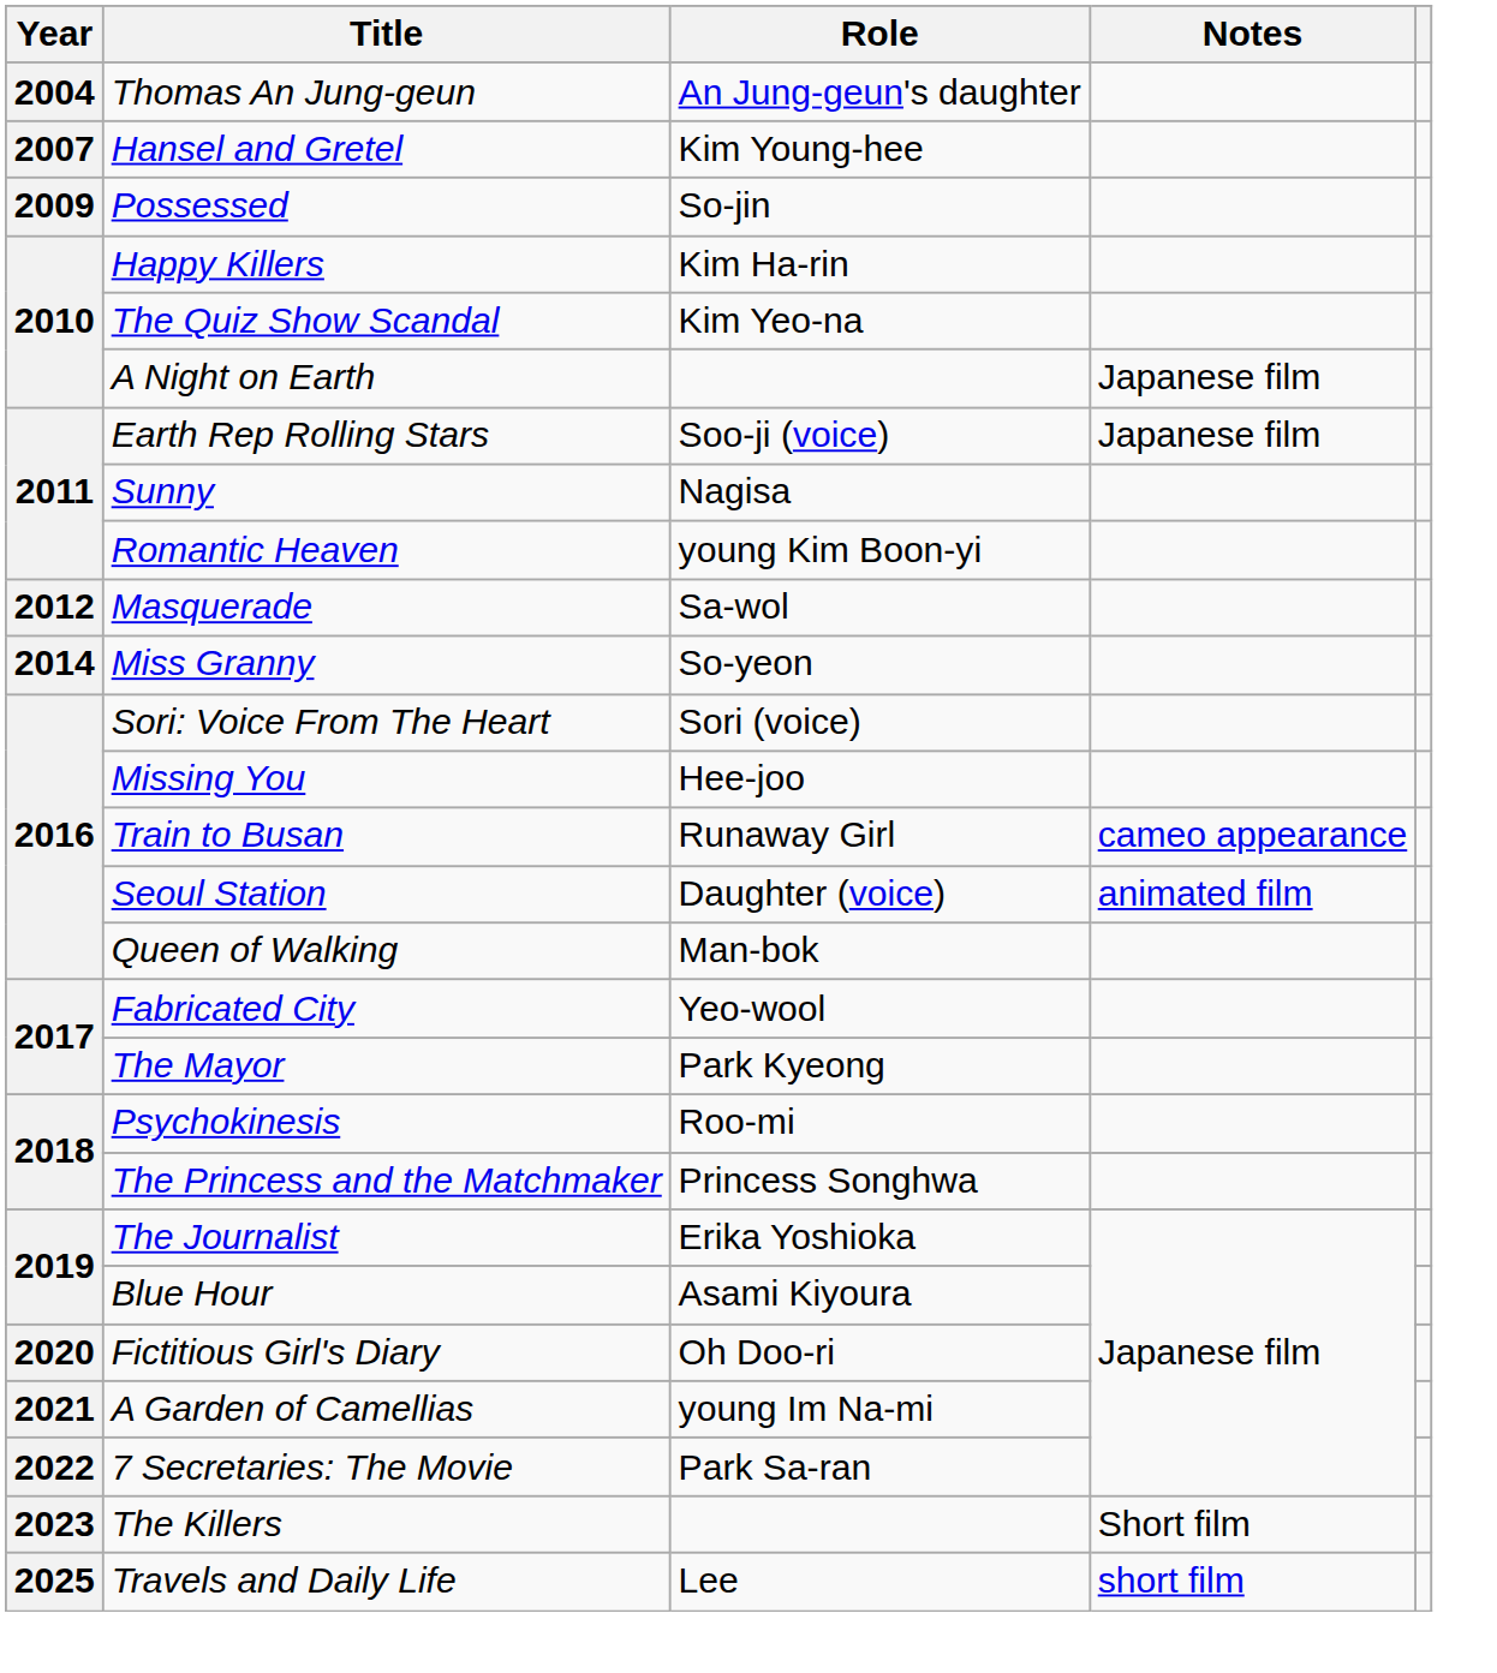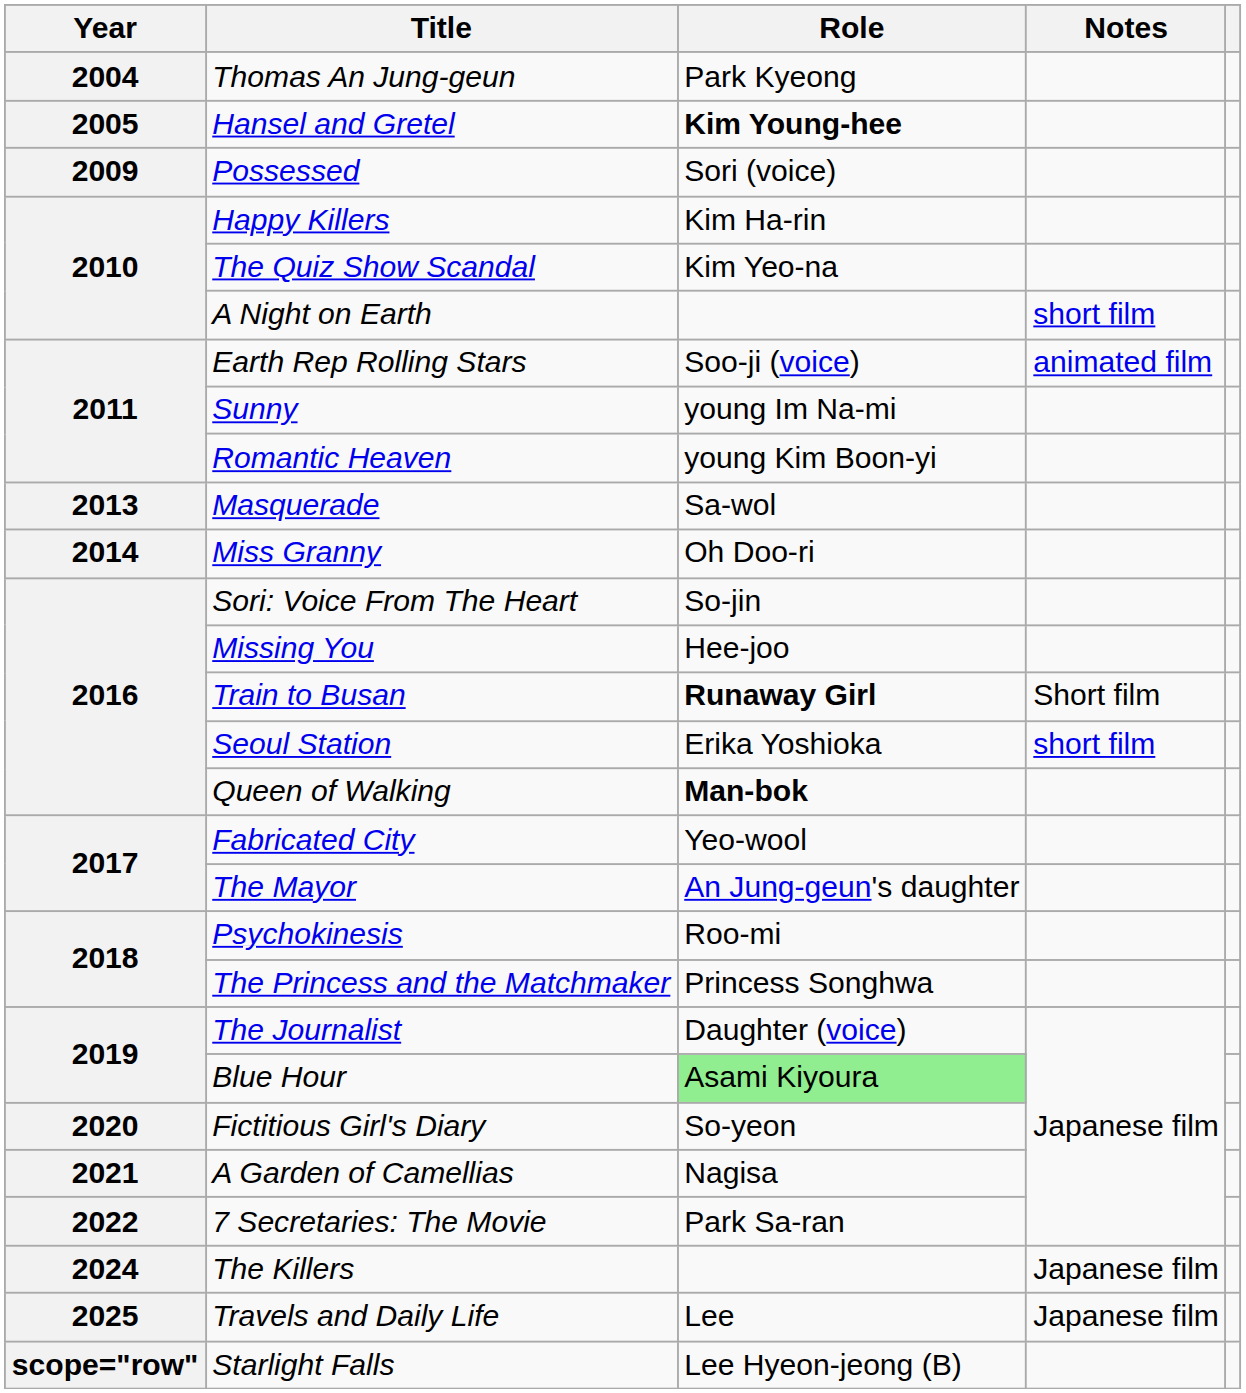Thomas An Jung-geun | Role: An Jung-geun's daughter -> Park Kyeong
Hansel and Gretel | Year: 2007 -> 2005
Hansel and Gretel | Role: normal -> bold
Possessed | Role: So-jin -> Sori (voice)
A Night on Earth | Notes: Japanese film -> short film
Earth Rep Rolling Stars | Notes: Japanese film -> animated film
Sunny | Role: Nagisa -> young Im Na-mi
Masquerade | Year: 2012 -> 2013
Miss Granny | Role: So-yeon -> Oh Doo-ri
Sori: Voice From The Heart | Role: Sori (voice) -> So-jin
Train to Busan | Role: normal -> bold
Train to Busan | Notes: cameo appearance -> Short film
Seoul Station | Role: Daughter (voice) -> Erika Yoshioka
Seoul Station | Notes: animated film -> short film
Queen of Walking | Role: normal -> bold
The Mayor | Role: Park Kyeong -> An Jung-geun's daughter
The Journalist | Role: Erika Yoshioka -> Daughter (voice)
Blue Hour | Role: no background -> lightgreen background
Fictitious Girl's Diary | Role: Oh Doo-ri -> So-yeon
A Garden of Camellias | Role: young Im Na-mi -> Nagisa
The Killers | Year: 2023 -> 2024
The Killers | Notes: Short film -> Japanese film
Travels and Daily Life | Notes: short film -> Japanese film
+ row: scope="row" | Starlight Falls | Lee Hyeon-jeong (B)
